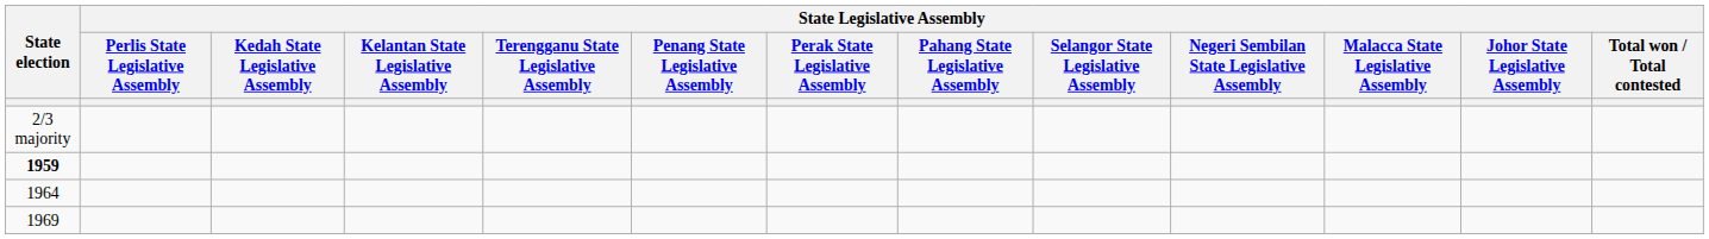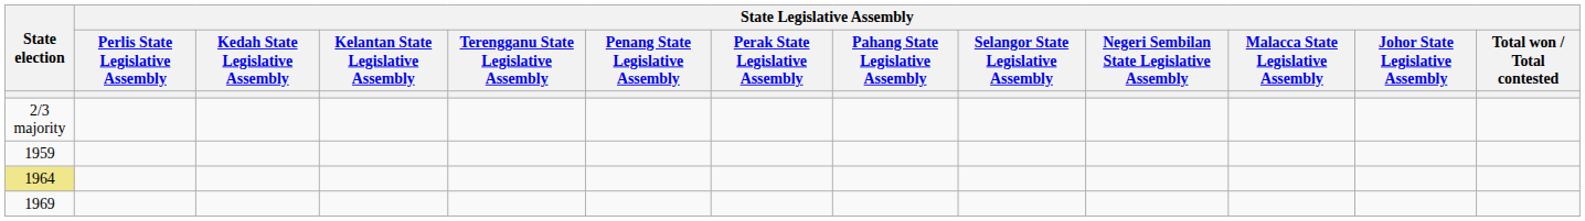1959 | State election: bold -> normal
1964 | State election: no background -> khaki background
